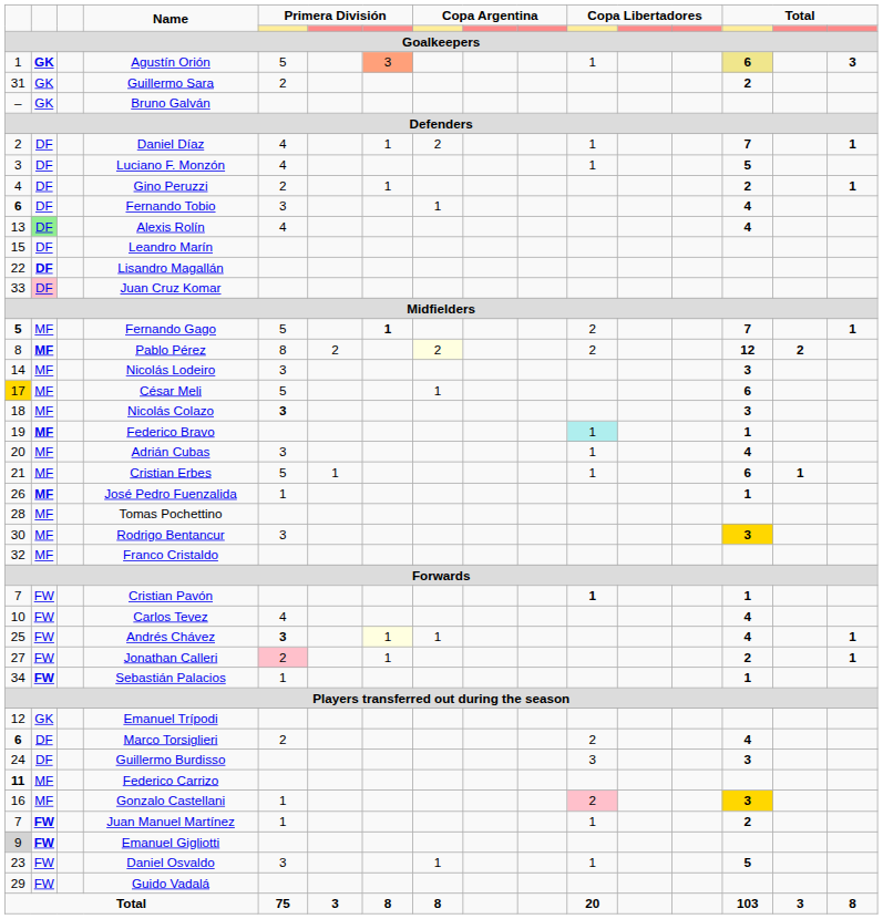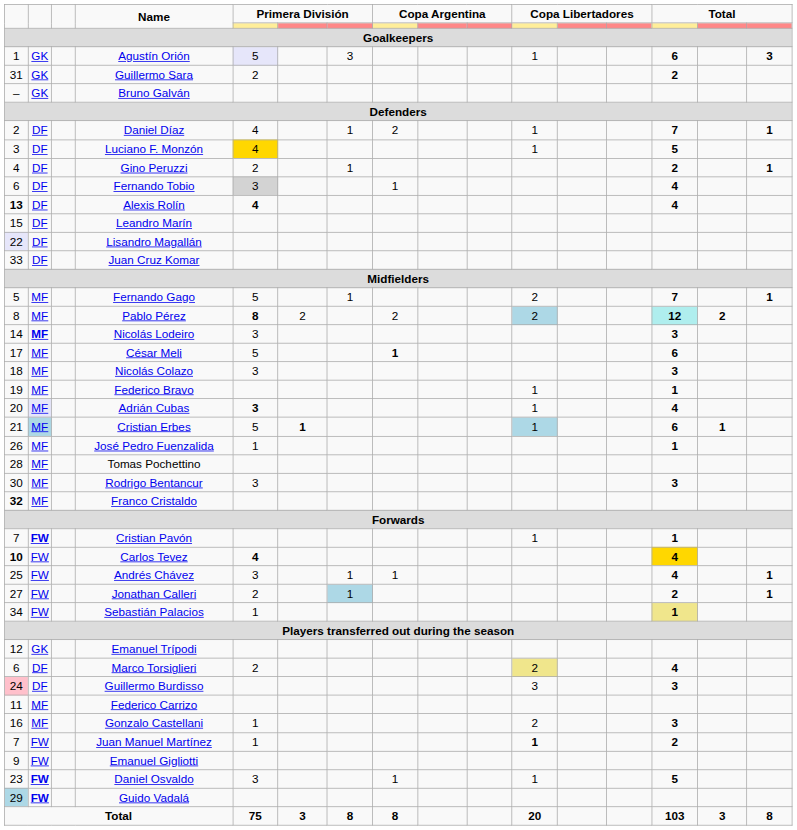Agustín Orión | column 2: bold -> normal
Agustín Orión | column 5: no background -> lavender background
Agustín Orión | column 7: lightsalmon background -> no background
Agustín Orión | column 14: khaki background -> no background
Luciano F. Monzón | column 5: no background -> gold background
Fernando Tobio | column 1: bold -> normal
Fernando Tobio | column 5: no background -> lightgrey background
Alexis Rolín | column 1: normal -> bold
Alexis Rolín | column 2: lightgreen background -> no background
Alexis Rolín | column 5: normal -> bold
Lisandro Magallán | column 1: no background -> lavender background
Lisandro Magallán | column 2: bold -> normal
Juan Cruz Komar | column 2: pink background -> no background
Fernando Gago | column 1: bold -> normal
Fernando Gago | column 7: bold -> normal
Pablo Pérez | column 2: bold -> normal
Pablo Pérez | column 5: normal -> bold
Pablo Pérez | column 8: lightyellow background -> no background
Pablo Pérez | column 11: no background -> lightblue background
Pablo Pérez | column 14: no background -> paleturquoise background
Nicolás Lodeiro | column 2: normal -> bold
César Meli | column 1: gold background -> no background
César Meli | column 8: normal -> bold
Nicolás Colazo | column 5: bold -> normal
Federico Bravo | column 2: bold -> normal
Federico Bravo | column 11: paleturquoise background -> no background
Adrián Cubas | column 2: no background -> lavender background
Adrián Cubas | column 5: normal -> bold
Cristian Erbes | column 2: no background -> lightblue background
Cristian Erbes | column 6: normal -> bold
Cristian Erbes | column 11: no background -> lightblue background
José Pedro Fuenzalida | column 2: bold -> normal
Rodrigo Bentancur | column 14: gold background -> no background
Franco Cristaldo | column 1: normal -> bold
Cristian Pavón | column 2: normal -> bold
Cristian Pavón | column 11: bold -> normal
Carlos Tevez | column 1: normal -> bold
Carlos Tevez | column 5: normal -> bold
Carlos Tevez | column 14: no background -> gold background
Andrés Chávez | column 5: bold -> normal
Andrés Chávez | column 7: lightyellow background -> no background
Jonathan Calleri | column 5: pink background -> no background
Jonathan Calleri | column 7: no background -> lightblue background
Sebastián Palacios | column 2: bold -> normal
Sebastián Palacios | column 14: no background -> khaki background
Marco Torsiglieri | column 1: bold -> normal
Marco Torsiglieri | column 11: no background -> khaki background
Guillermo Burdisso | column 1: no background -> pink background
Federico Carrizo | column 1: bold -> normal
Gonzalo Castellani | column 11: pink background -> no background
Gonzalo Castellani | column 14: gold background -> no background
Juan Manuel Martínez | column 2: bold -> normal
Juan Manuel Martínez | column 11: normal -> bold
Emanuel Gigliotti | column 1: lightgrey background -> no background
Emanuel Gigliotti | column 2: bold -> normal
Daniel Osvaldo | column 2: normal -> bold
Guido Vadalá | column 1: no background -> lightblue background
Guido Vadalá | column 2: normal -> bold
